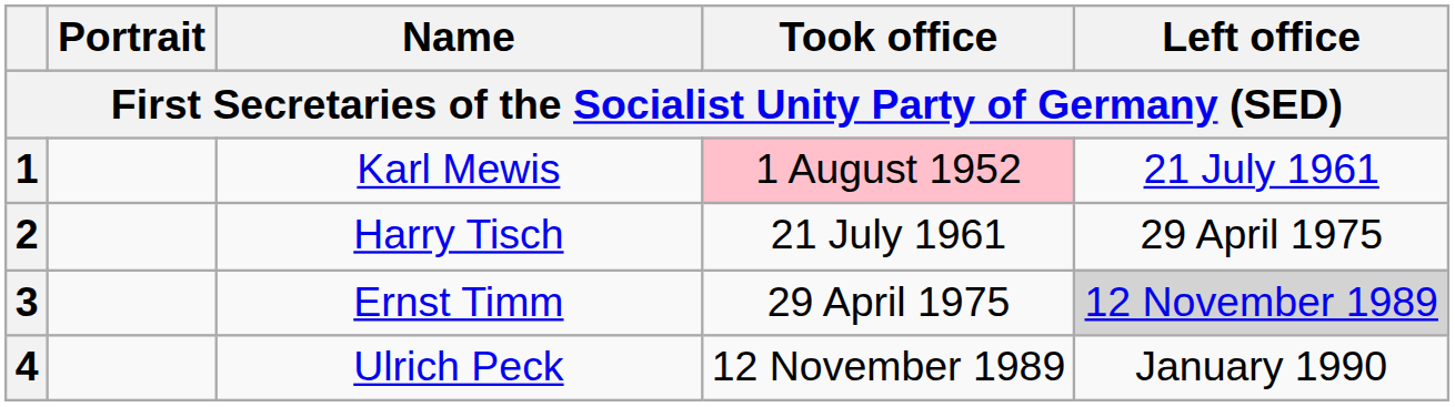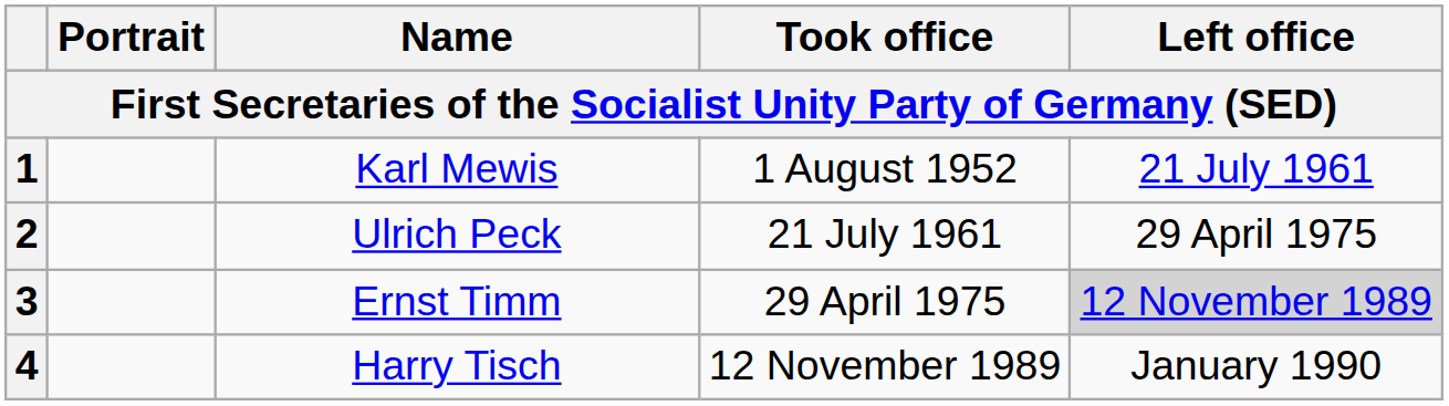1 | Took office: pink background -> no background
2 | Name: Harry Tisch -> Ulrich Peck
4 | Name: Ulrich Peck -> Harry Tisch
